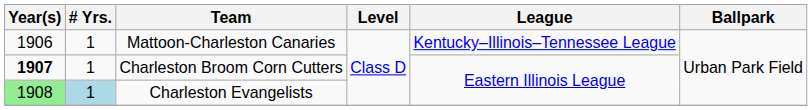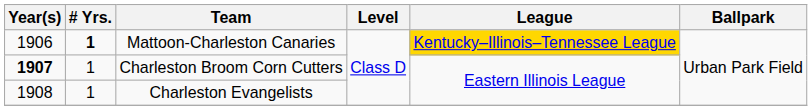Mattoon-Charleston Canaries | # Yrs.: normal -> bold
Mattoon-Charleston Canaries | League: no background -> gold background
Charleston Evangelists | Year(s): lightgreen background -> no background
Charleston Evangelists | # Yrs.: lightblue background -> no background
